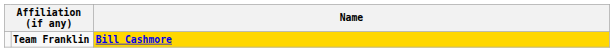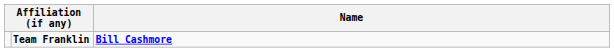Team Franklin | Name: gold background -> no background
